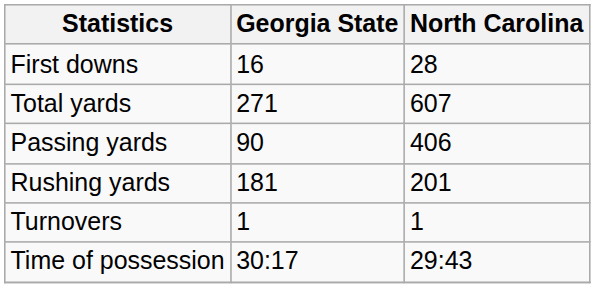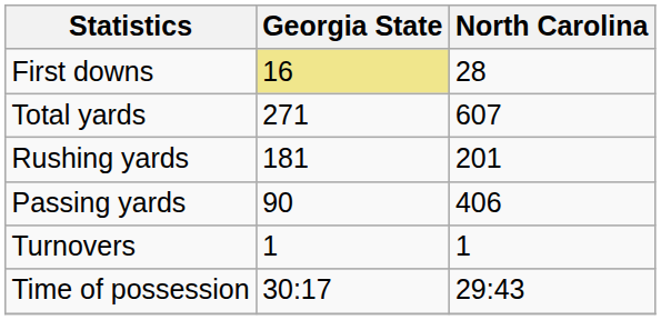First downs | Georgia State: no background -> khaki background
rows swapped: Rushing yards <-> Passing yards
